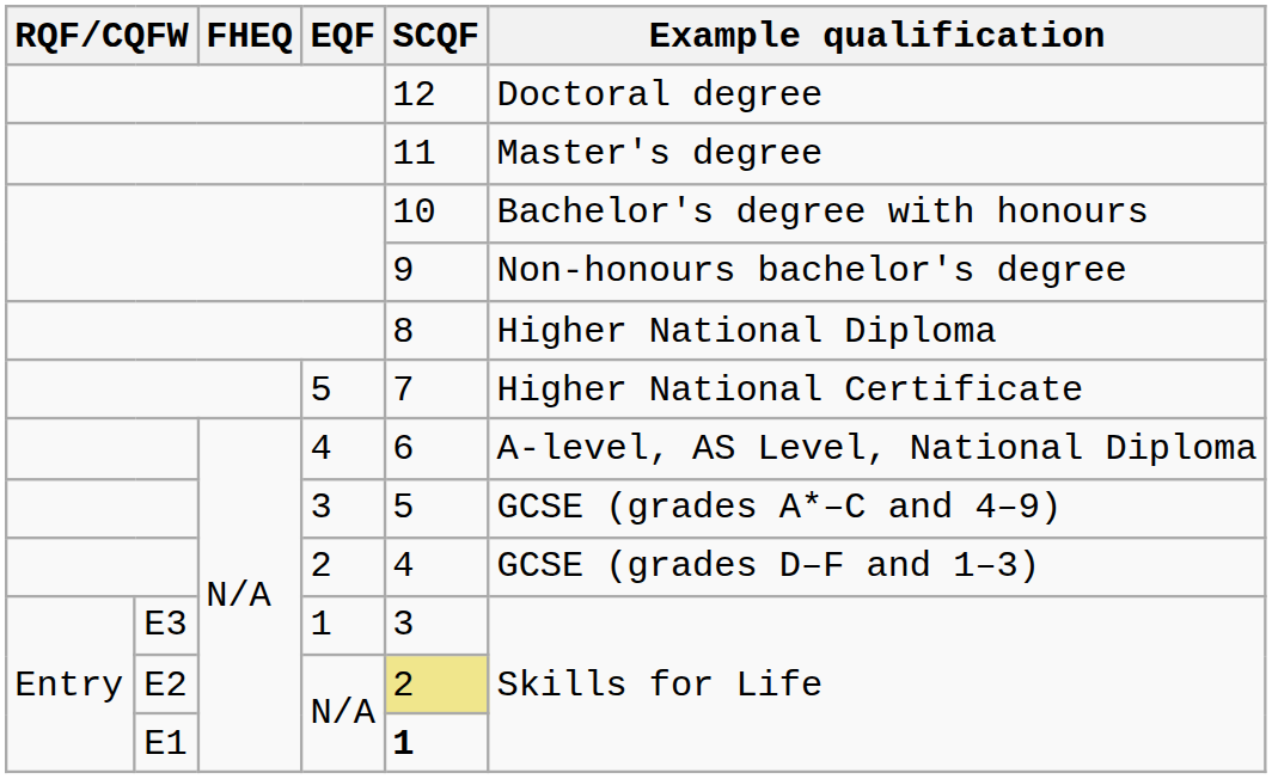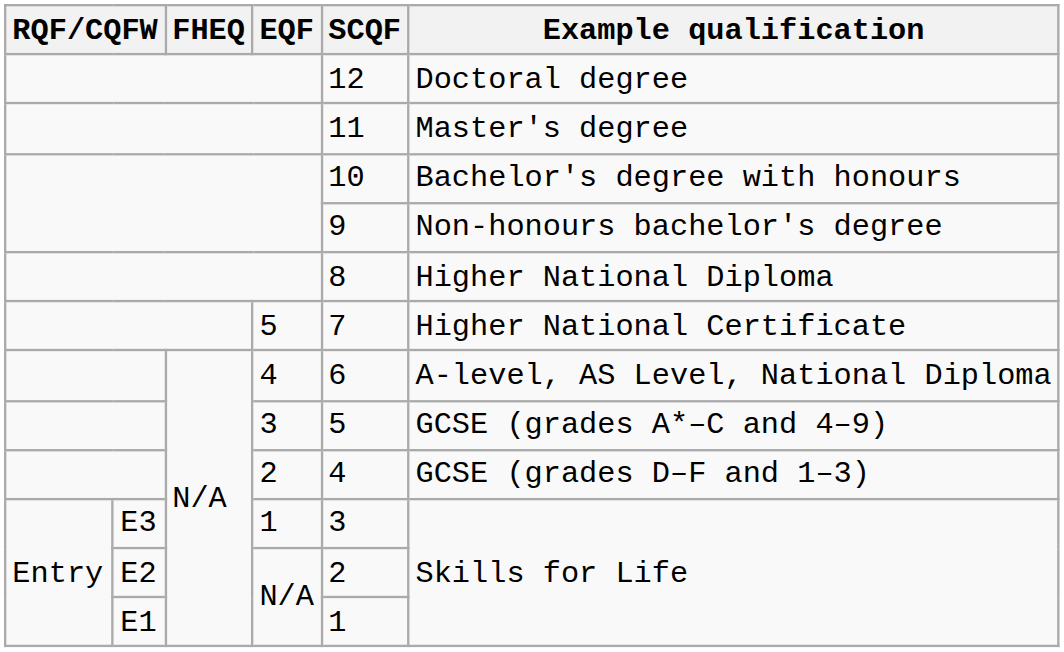E2 / N/A | SCQF: khaki background -> no background
E1 / N/A | SCQF: bold -> normal
